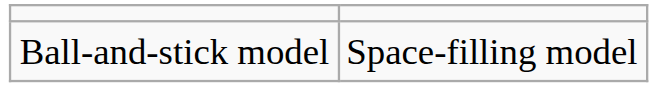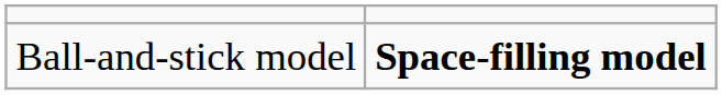Ball-and-stick model | column 2: normal -> bold
